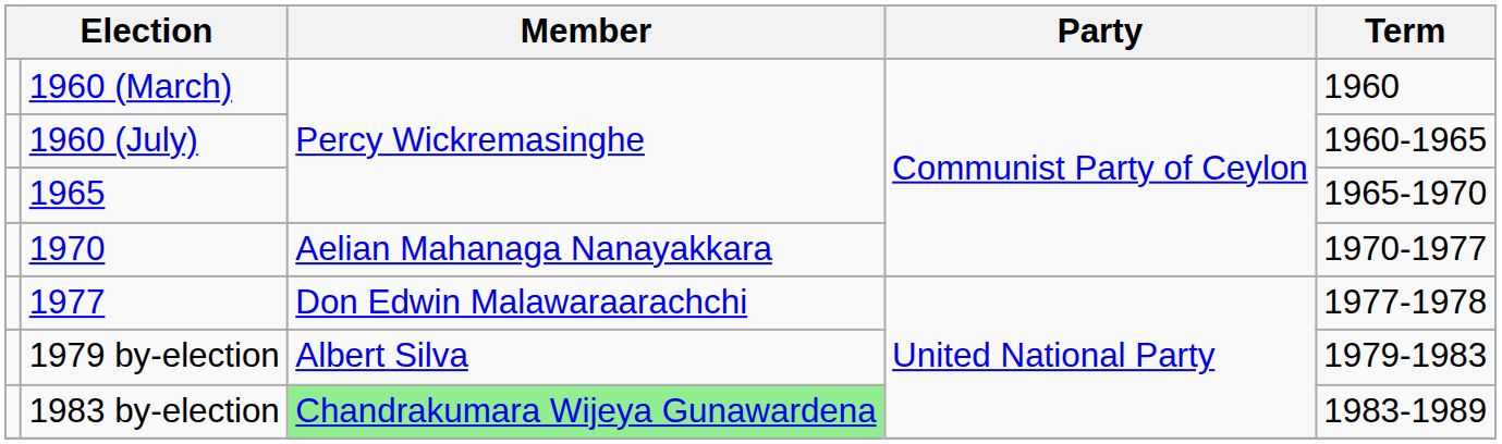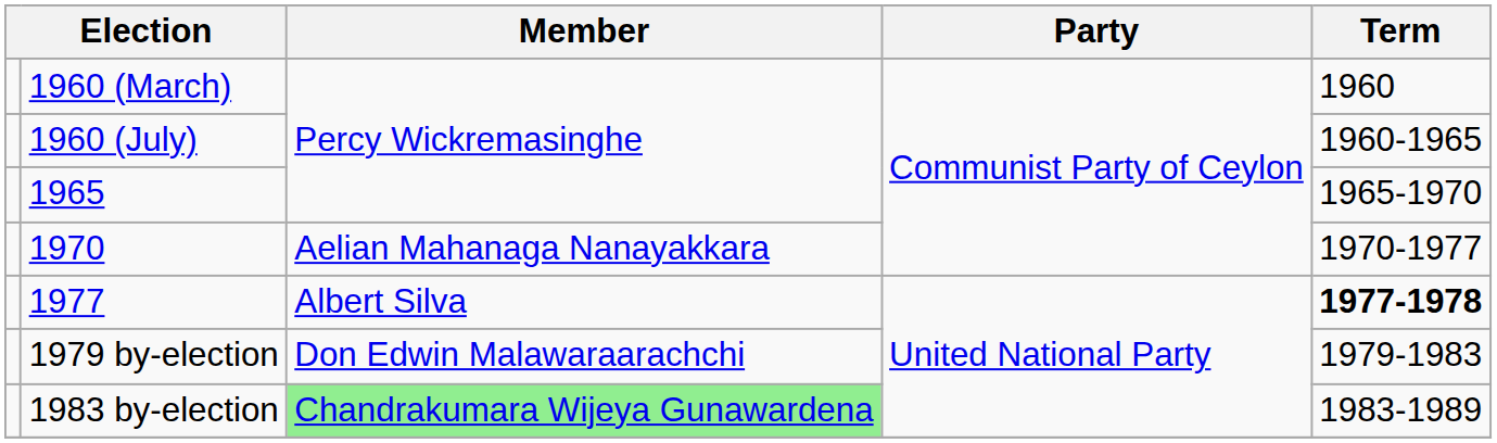1977 | Member: Don Edwin Malawaraarachchi -> Albert Silva
1977 | Term: normal -> bold
1979 by-election | Member: Albert Silva -> Don Edwin Malawaraarachchi
